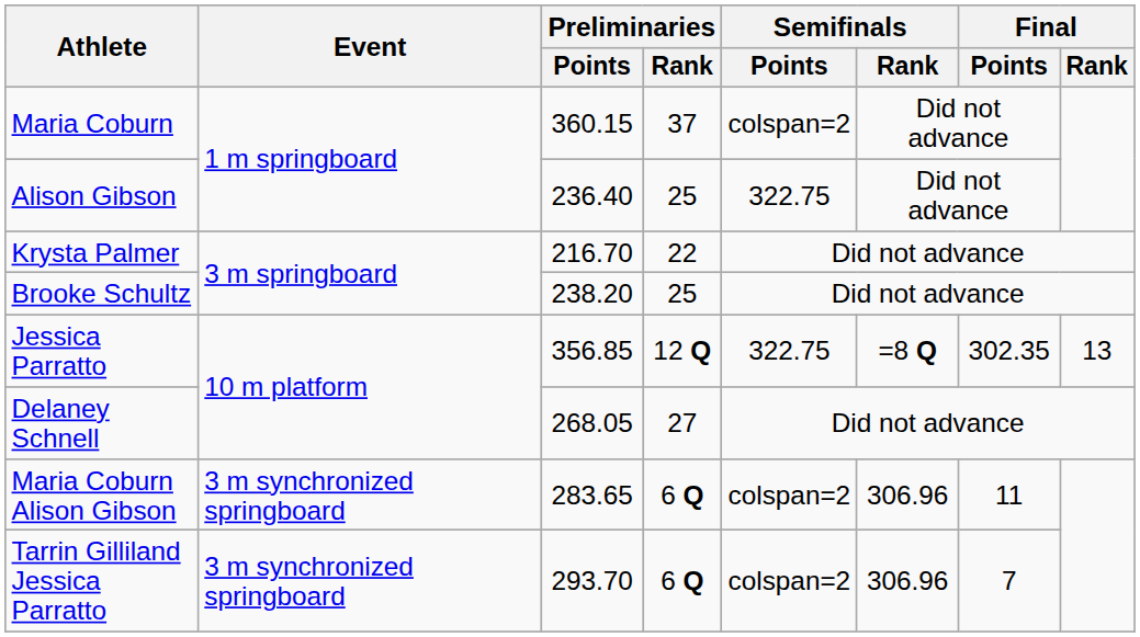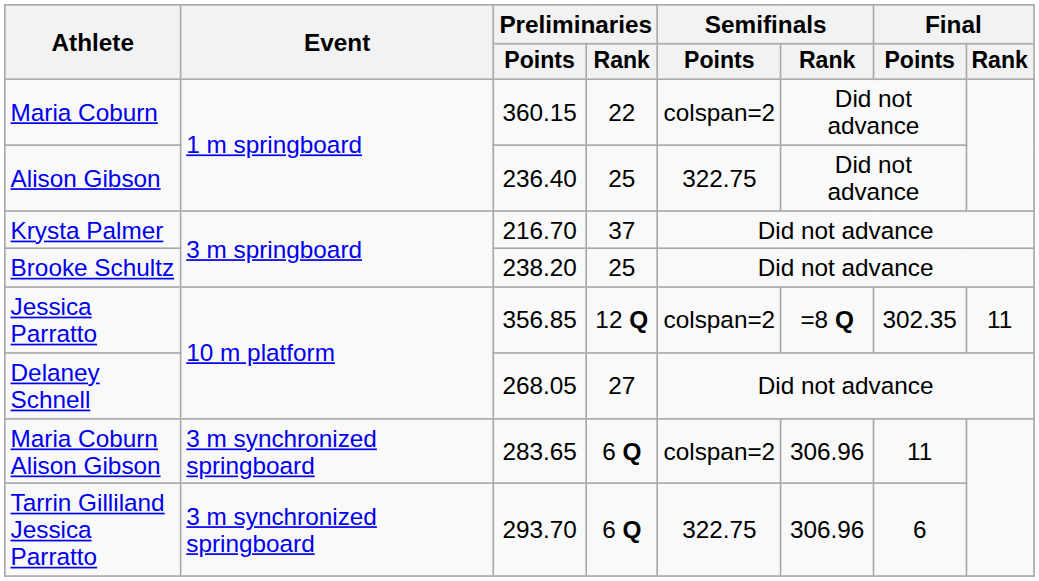Maria Coburn | Preliminaries / Rank: 37 -> 22
Krysta Palmer | Preliminaries / Rank: 22 -> 37
Jessica Parratto | Semifinals / Points: 322.75 -> colspan=2
Jessica Parratto | Final / Rank: 13 -> 11
Tarrin Gilliland Jessica Parratto | Semifinals / Points: colspan=2 -> 322.75
Tarrin Gilliland Jessica Parratto | Final / Points: 7 -> 6
